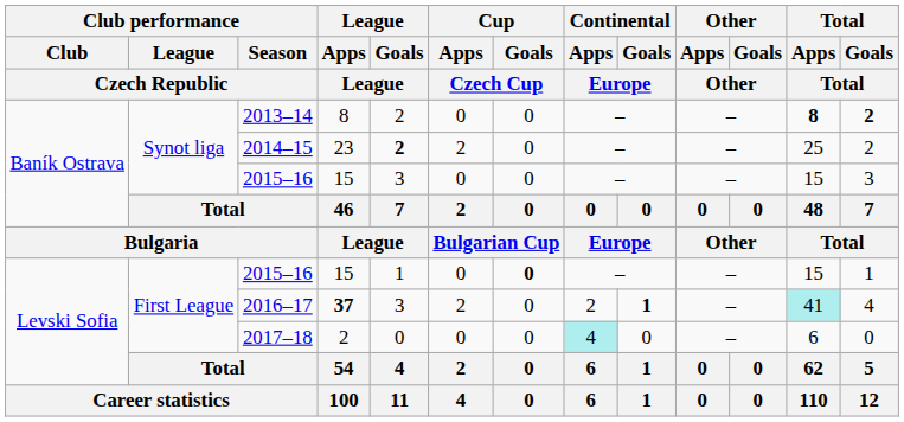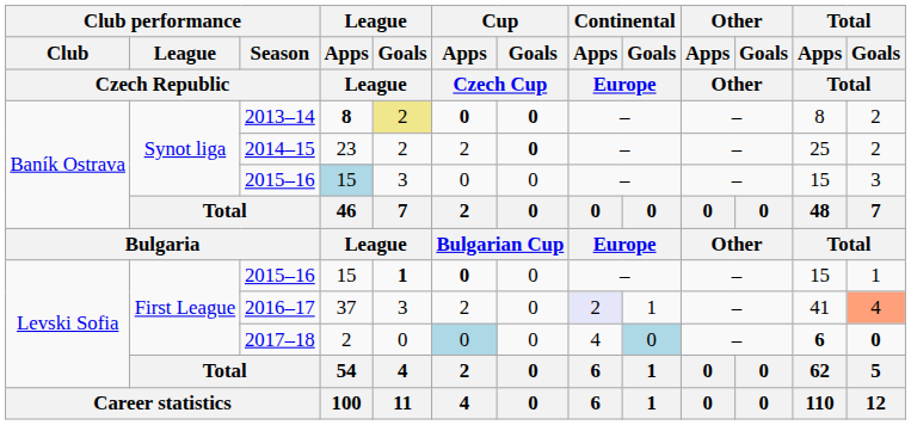2013–14 | League / Apps / League: normal -> bold
2013–14 | League / Goals / League: no background -> khaki background
2013–14 | Cup / Apps / Czech Cup: normal -> bold
2013–14 | Cup / Goals / Czech Cup: normal -> bold
2013–14 | Total / Apps / Total: bold -> normal
2013–14 | Total / Goals / Total: bold -> normal
2014–15 | League / Goals / League: bold -> normal
2014–15 | Cup / Goals / Czech Cup: normal -> bold
Baník Ostrava / 2015–16 | League / Apps / League: no background -> lightblue background
Levski Sofia / 2015–16 | League / Goals / League: normal -> bold
Levski Sofia / 2015–16 | Cup / Apps / Czech Cup: normal -> bold
Levski Sofia / 2015–16 | Cup / Goals / Czech Cup: bold -> normal
2016–17 | League / Apps / League: bold -> normal
2016–17 | Continental / Apps / Europe: no background -> lavender background
2016–17 | Continental / Goals / Europe: bold -> normal
2016–17 | Total / Apps / Total: paleturquoise background -> no background
2016–17 | Total / Goals / Total: no background -> lightsalmon background
2017–18 | Cup / Apps / Czech Cup: no background -> lightblue background
2017–18 | Continental / Apps / Europe: paleturquoise background -> no background
2017–18 | Continental / Goals / Europe: no background -> lightblue background
2017–18 | Total / Apps / Total: normal -> bold
2017–18 | Total / Goals / Total: normal -> bold
